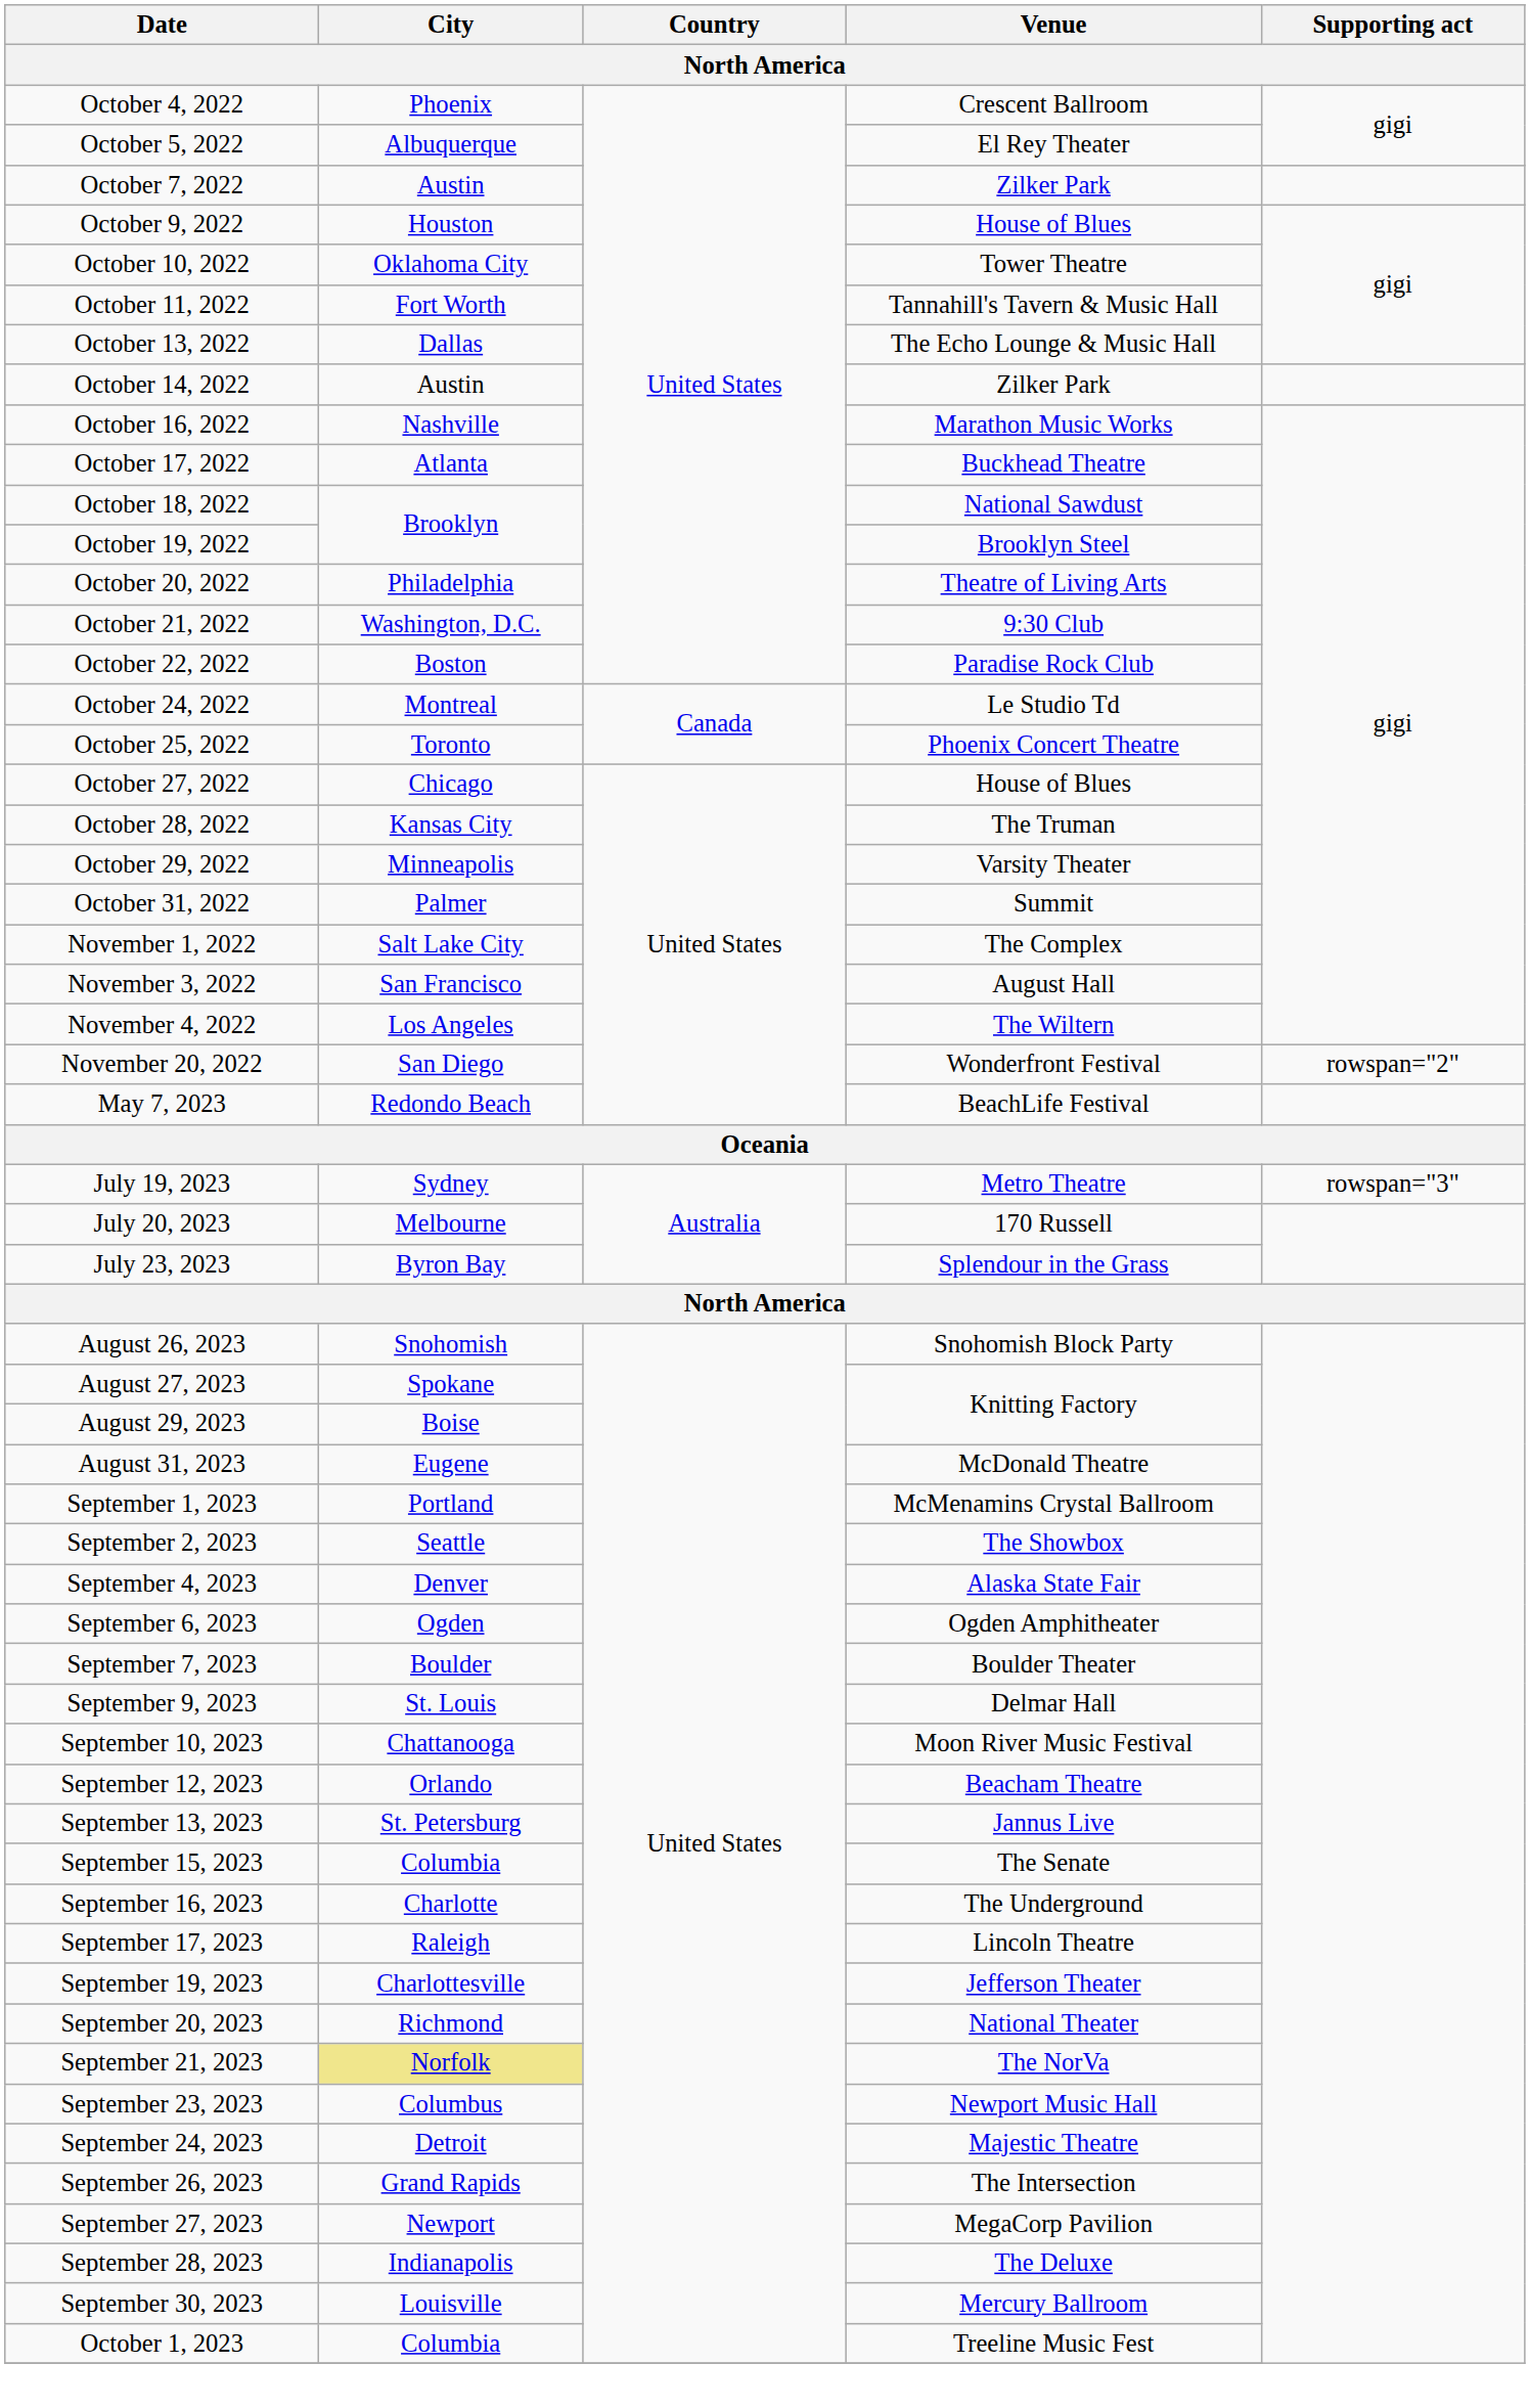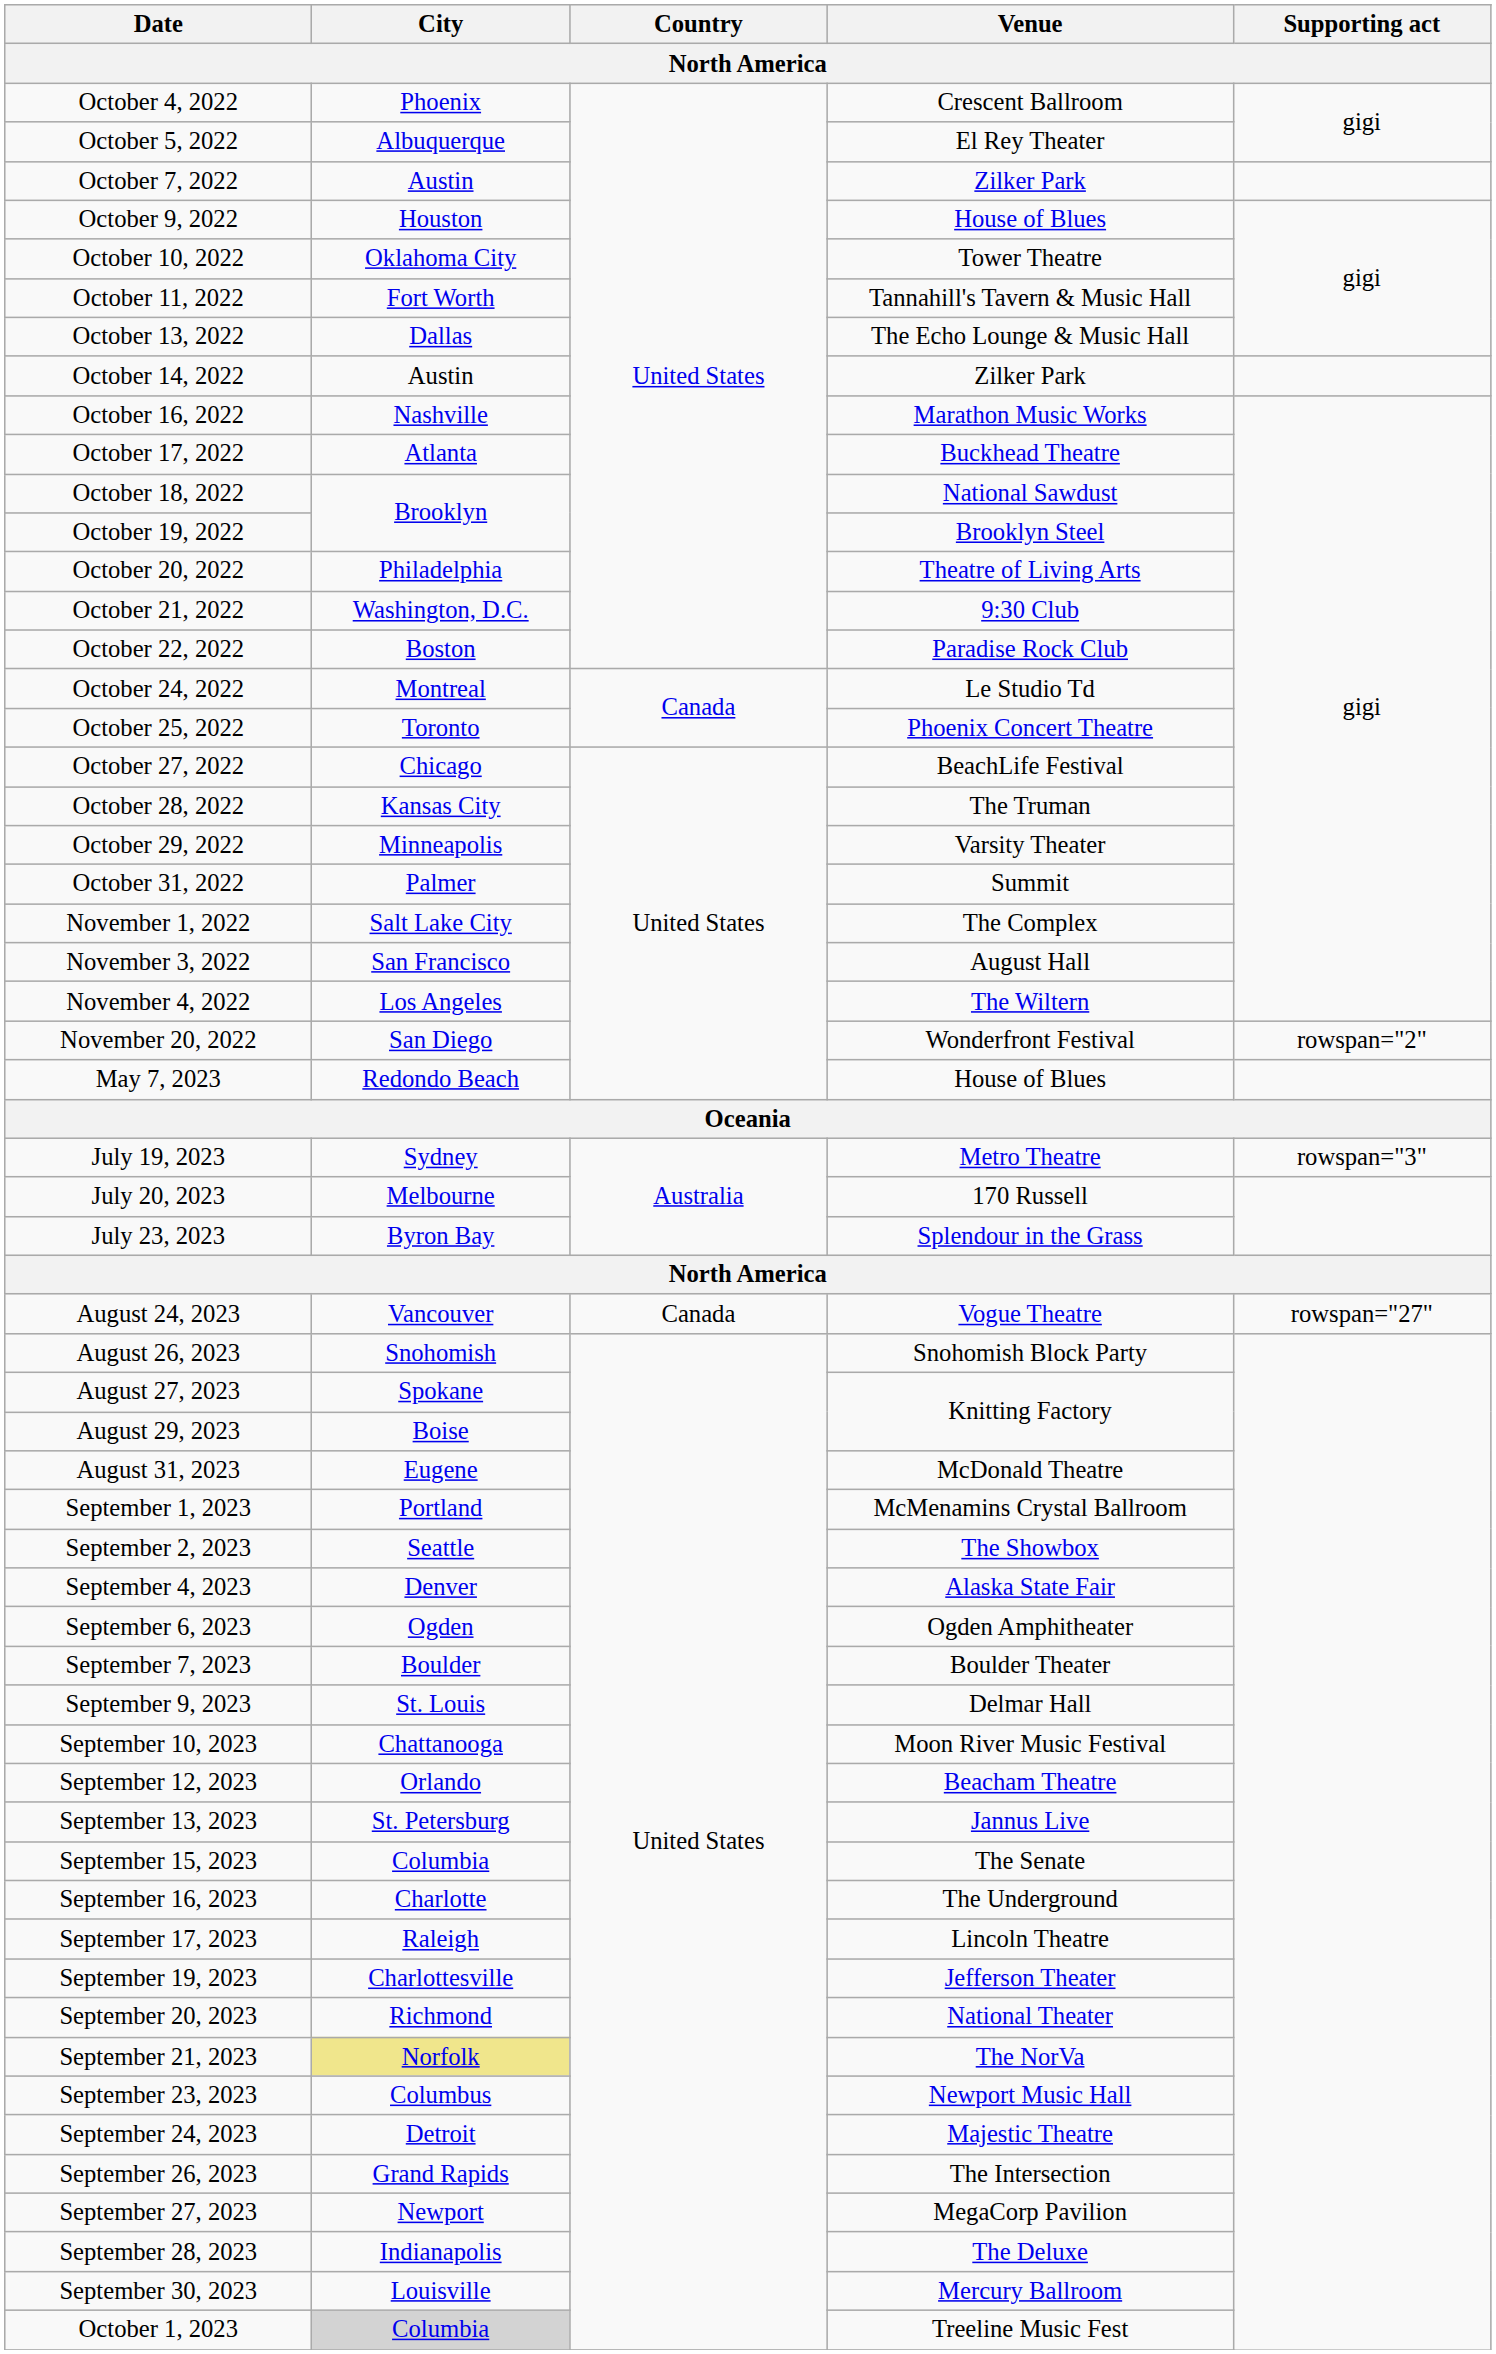October 27, 2022 | Venue: House of Blues -> BeachLife Festival
May 7, 2023 | Venue: BeachLife Festival -> House of Blues
+ row: August 24, 2023 | Vancouver | Canada | Vogue Theatre | rowspan="27"
October 1, 2023 | City: no background -> lightgrey background
